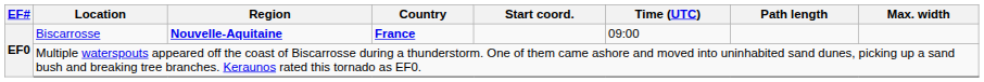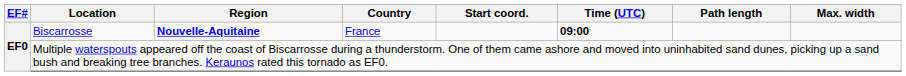Biscarrosse | Country: bold -> normal
Biscarrosse | Time (UTC): normal -> bold
